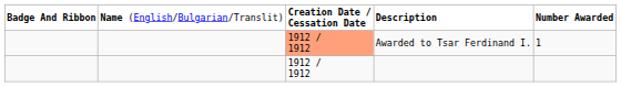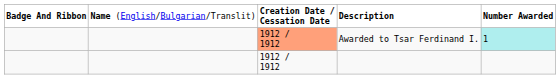Awarded to Tsar Ferdinand I. | column 5: no background -> paleturquoise background
